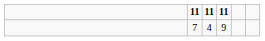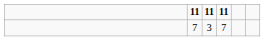row 2 | column 3: 4 -> 3
row 2 | column 4: 9 -> 7
